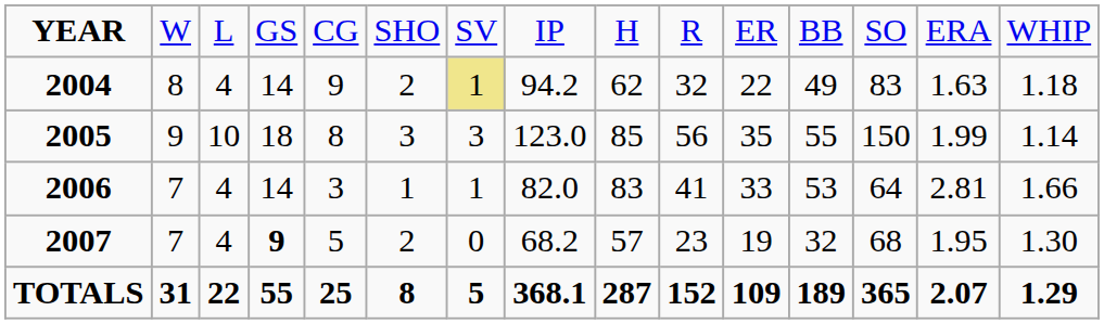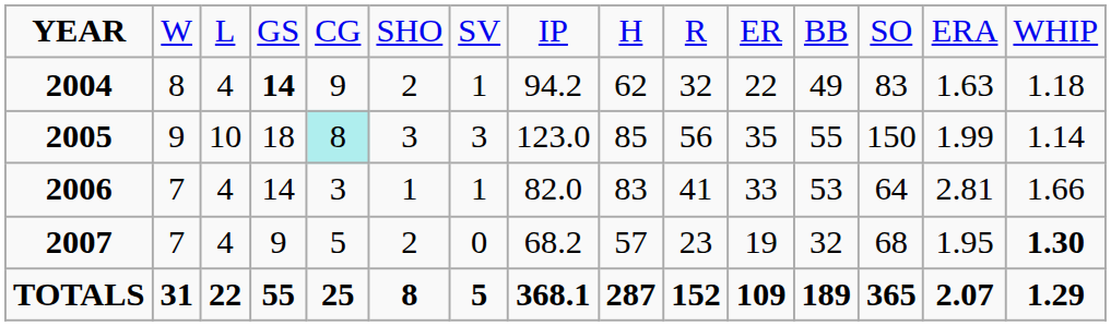2004 | column 4: normal -> bold
2004 | column 7: khaki background -> no background
2005 | column 5: no background -> paleturquoise background
2007 | column 4: bold -> normal
2007 | column 15: normal -> bold
